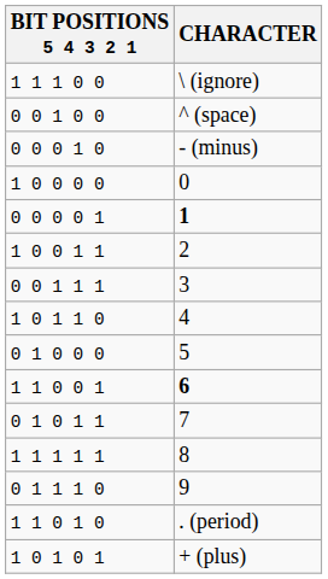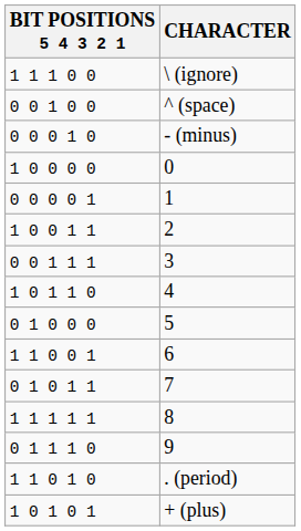0 0 0 0 1 | CHARACTER: bold -> normal
1 1 0 0 1 | CHARACTER: bold -> normal
